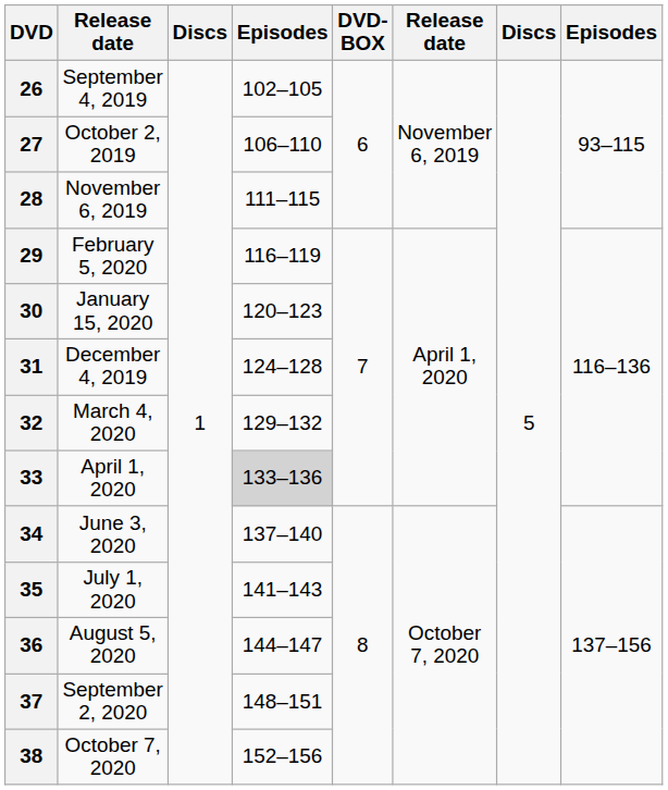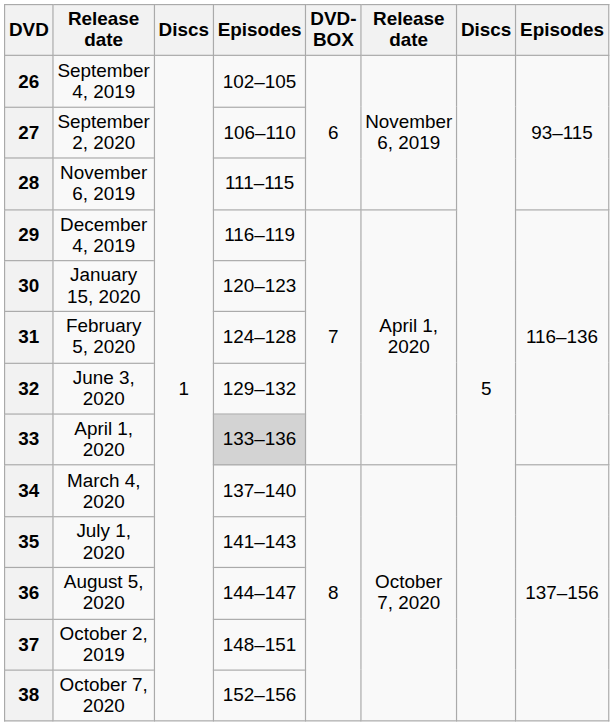27 | column 2: October 2, 2019 -> September 2, 2020
29 | column 2: February 5, 2020 -> December 4, 2019
31 | column 2: December 4, 2019 -> February 5, 2020
32 | column 2: March 4, 2020 -> June 3, 2020
34 | column 2: June 3, 2020 -> March 4, 2020
37 | column 2: September 2, 2020 -> October 2, 2019
